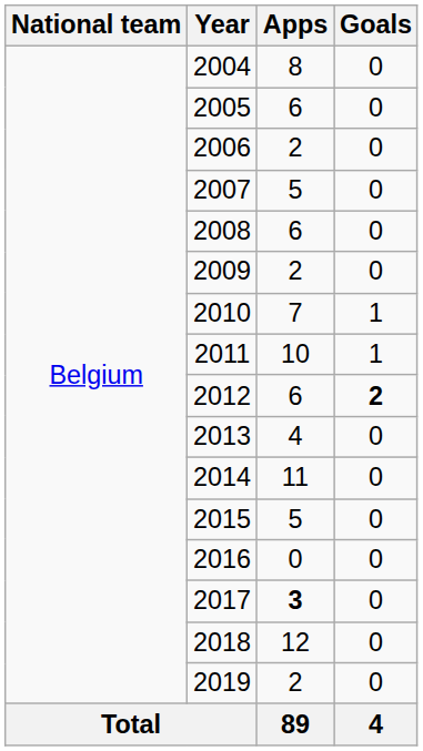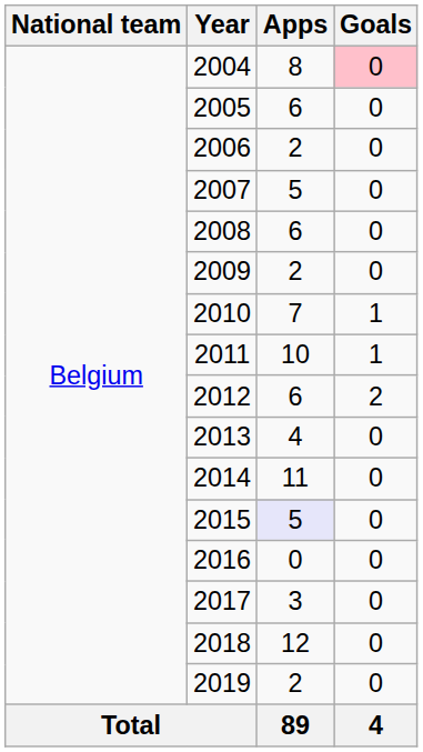2004 | Goals: no background -> pink background
2012 | Goals: bold -> normal
2015 | Apps: no background -> lavender background
2017 | Apps: bold -> normal
